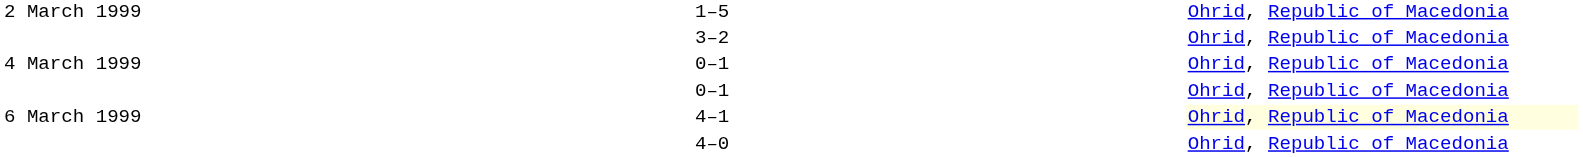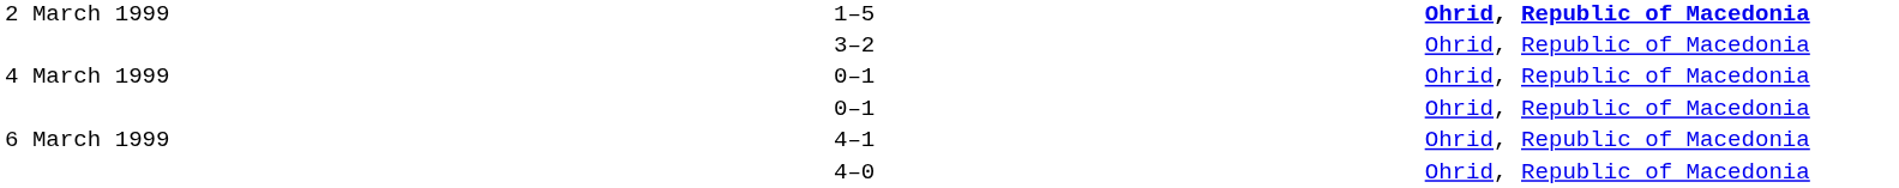1–5 | column 3: normal -> bold
4–1 | column 3: lightyellow background -> no background
